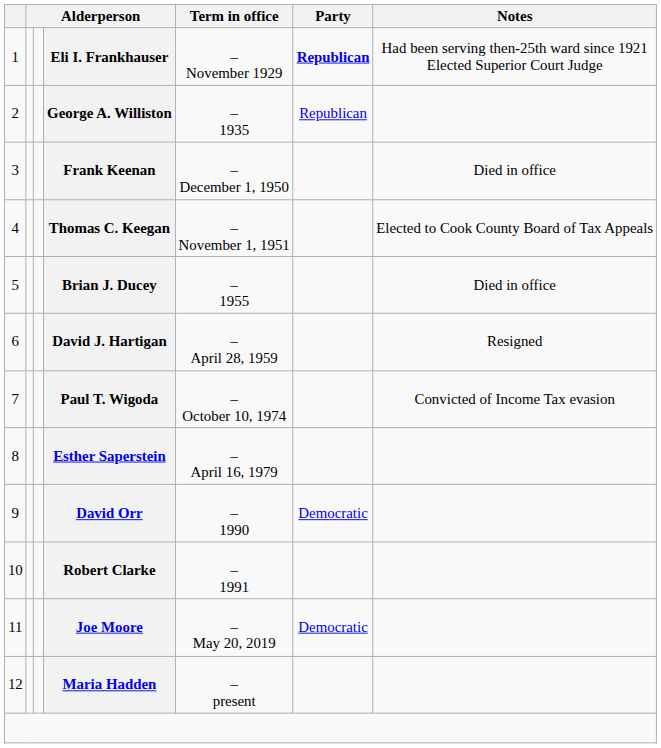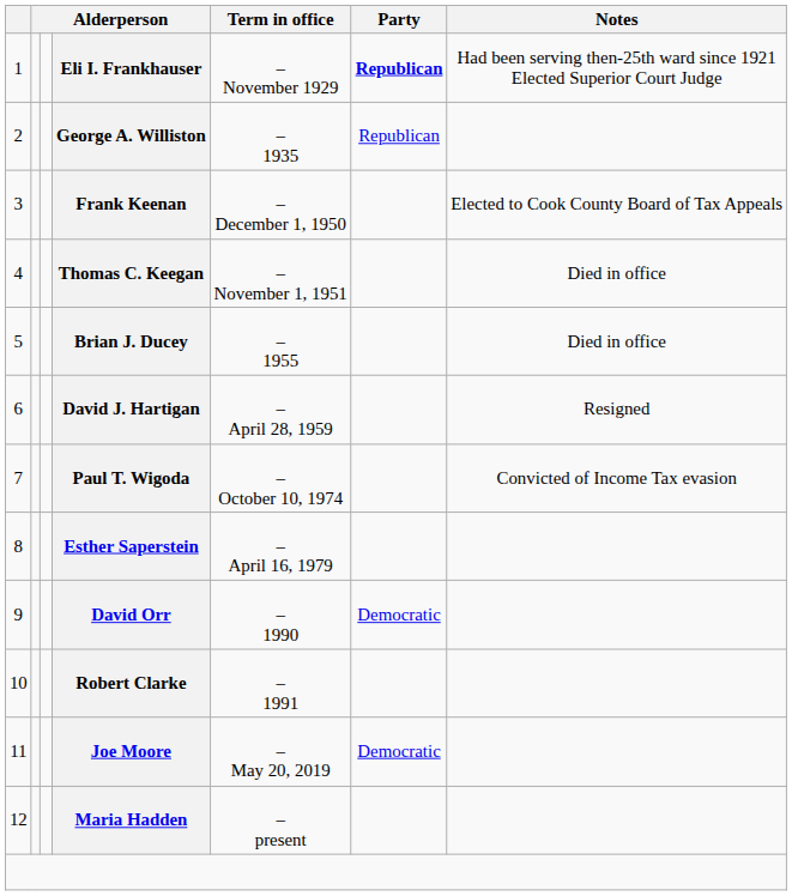Frank Keenan | Notes: Died in office -> Elected to Cook County Board of Tax Appeals
Thomas C. Keegan | Notes: Elected to Cook County Board of Tax Appeals -> Died in office
